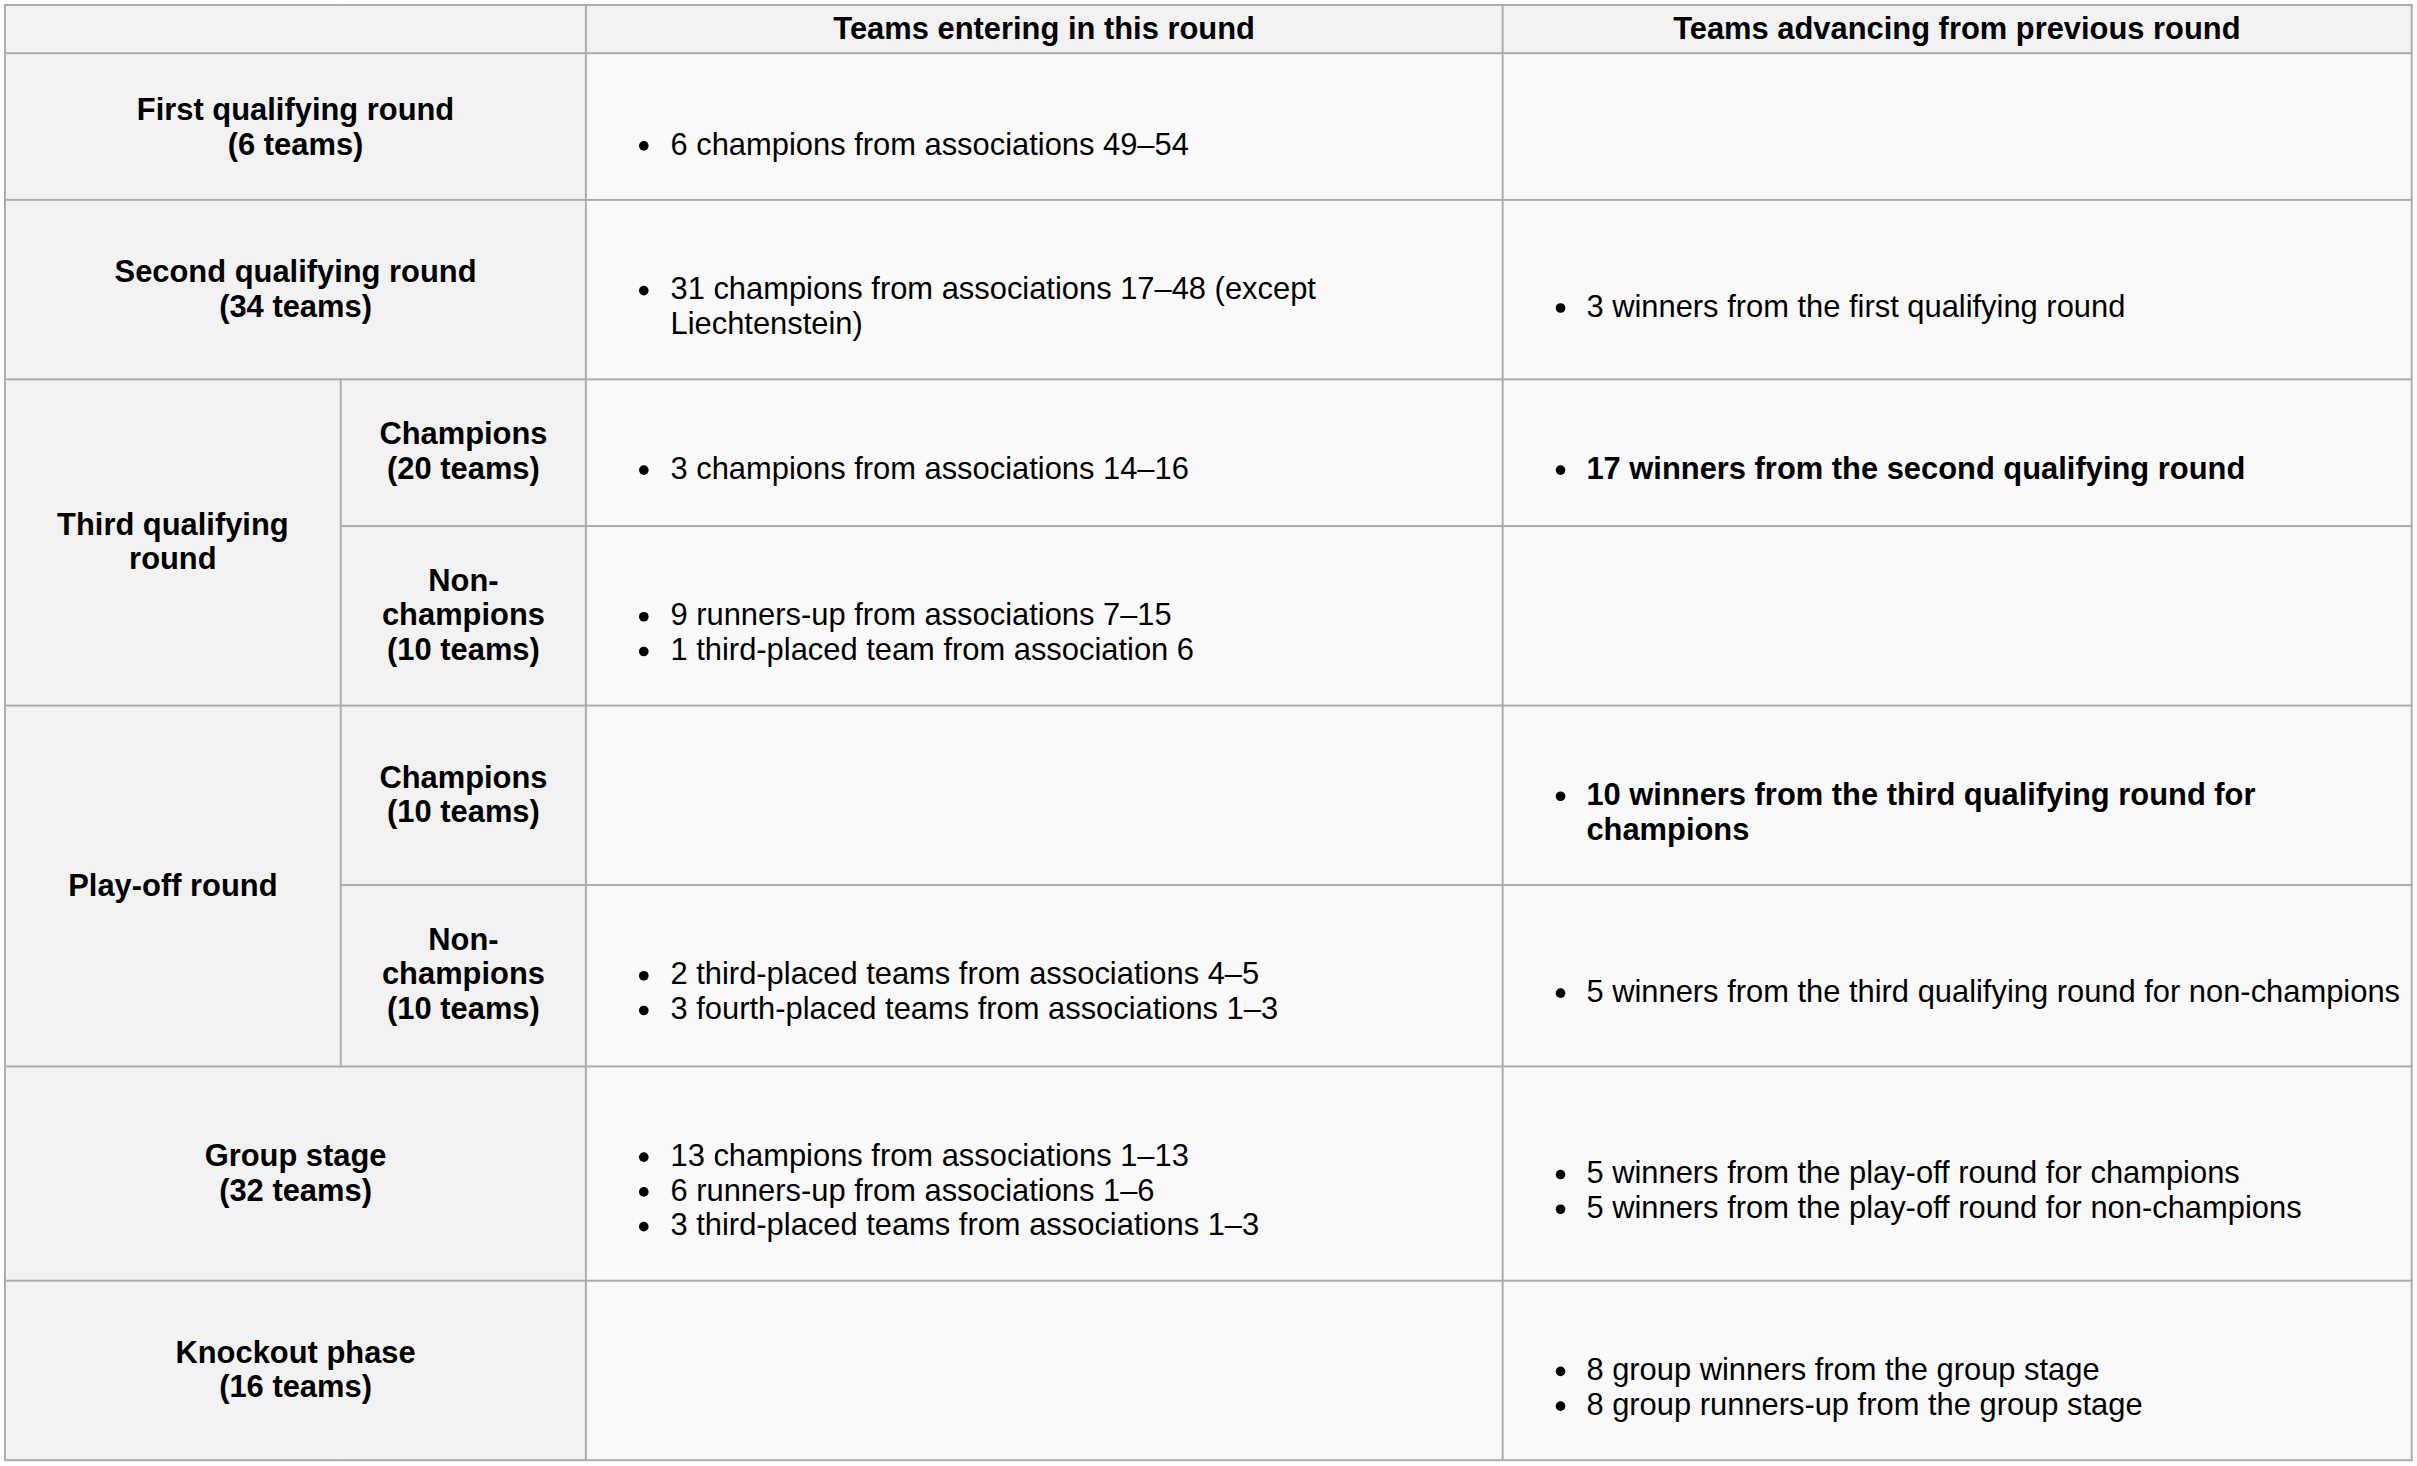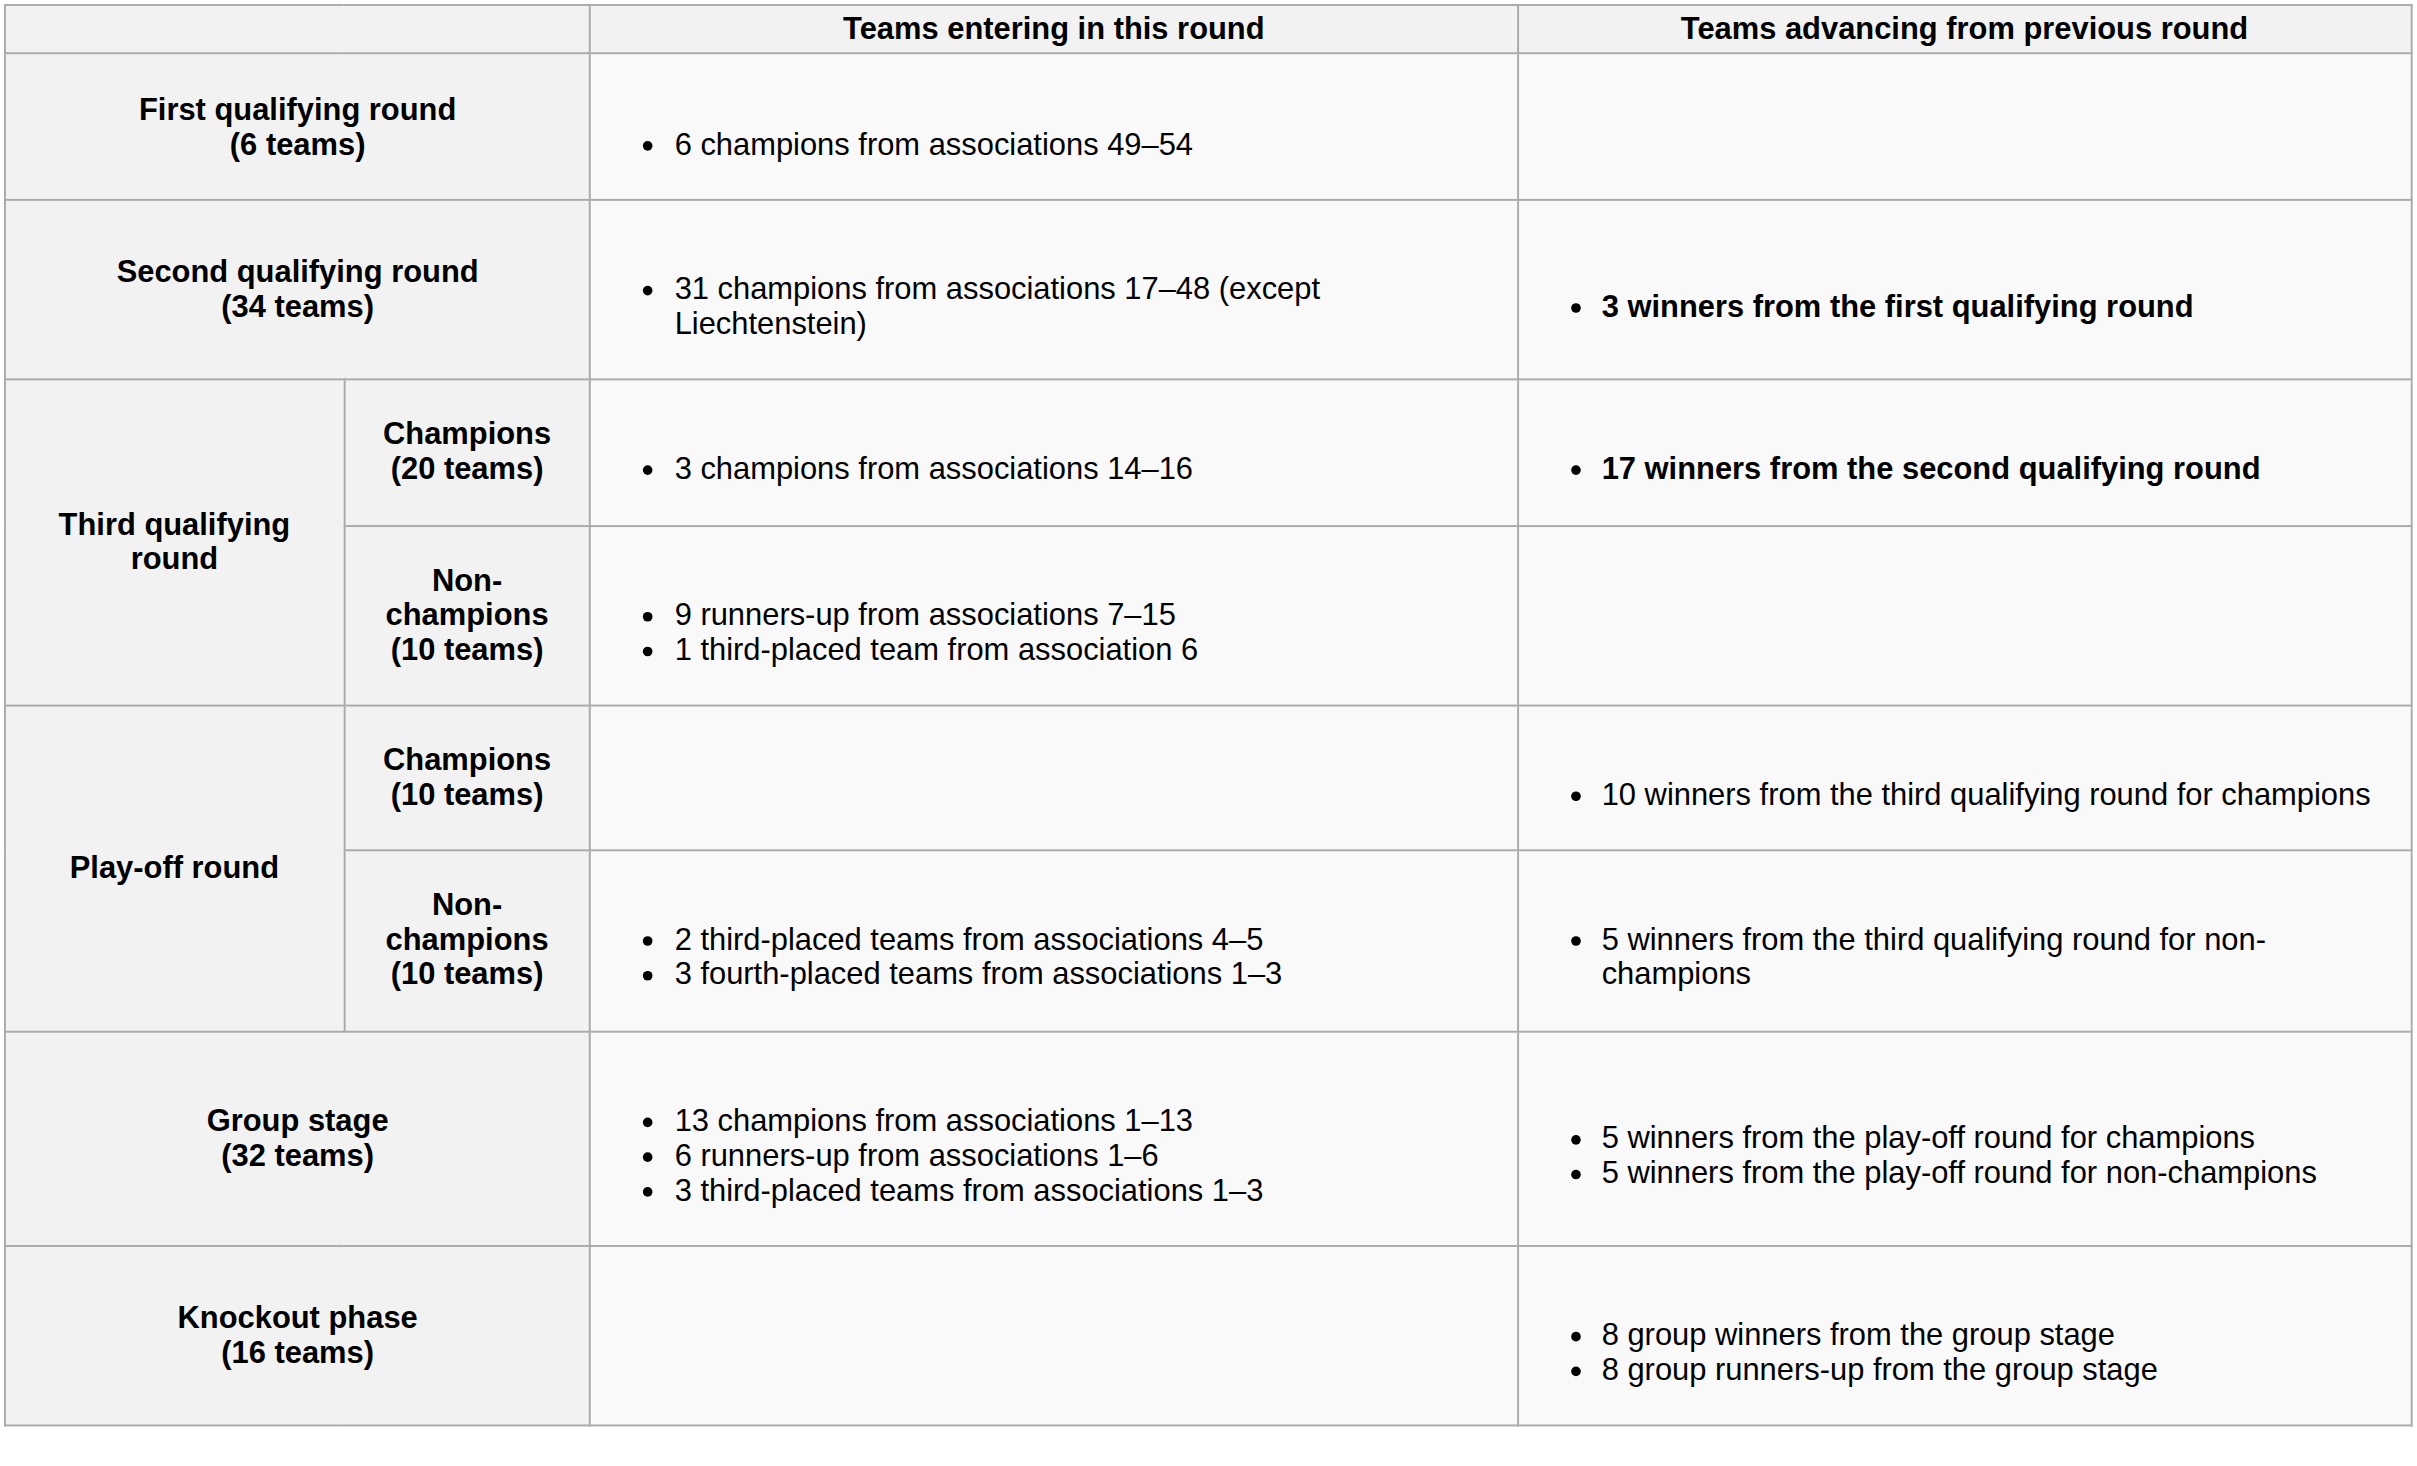Second qualifying round (34 teams) | Teams advancing from previous round: normal -> bold
Champions (10 teams) | Teams advancing from previous round: bold -> normal
